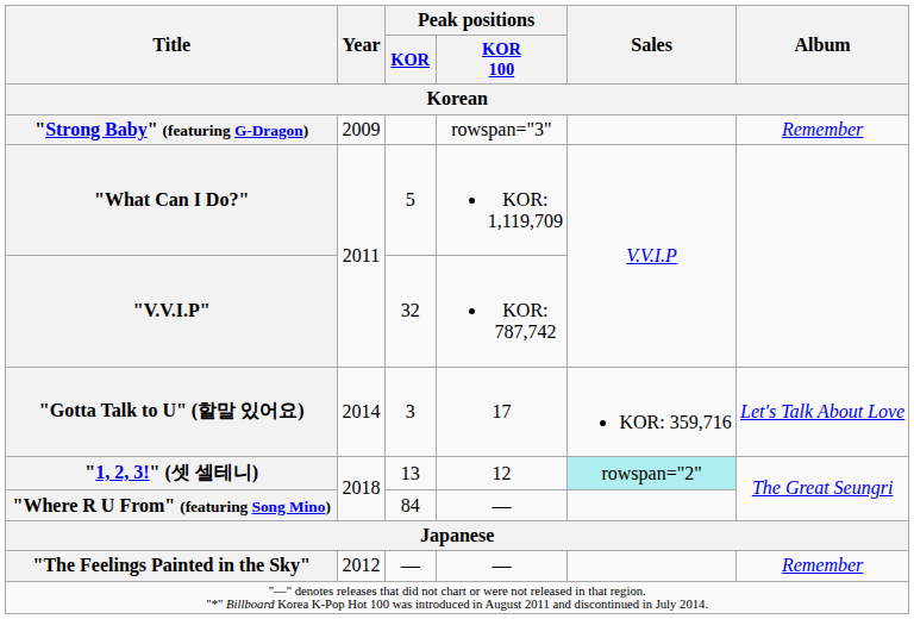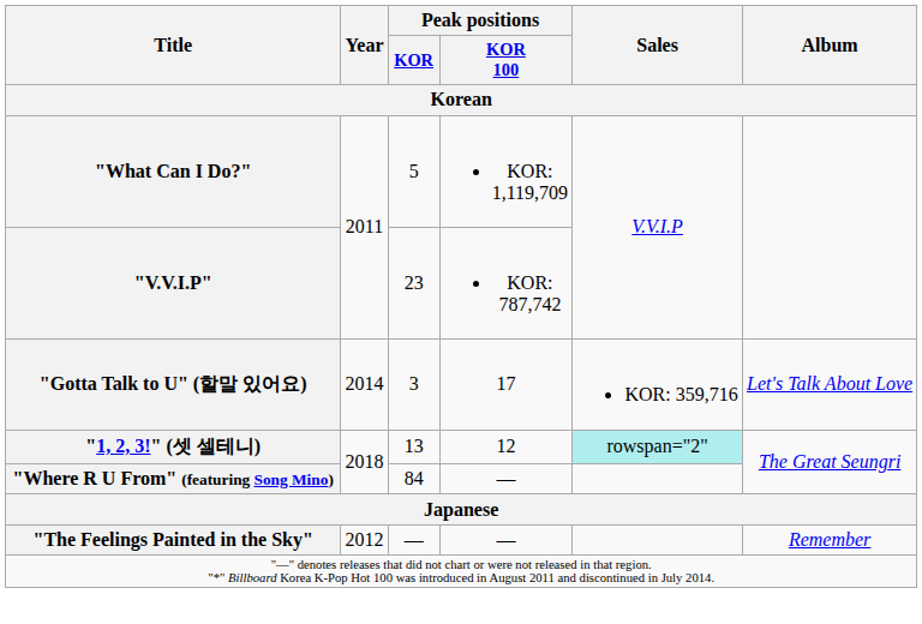- row: "Strong Baby" (featuring G-Dragon) | 2009 | rowspan="3" | Remember
"V.V.I.P" | Peak positions / KOR: 32 -> 23
